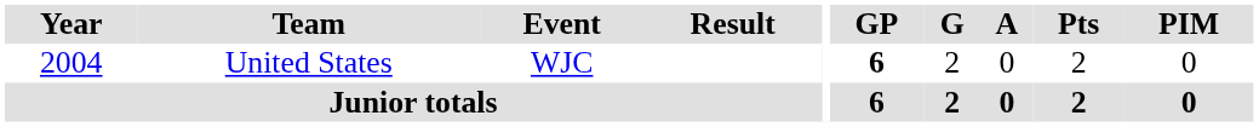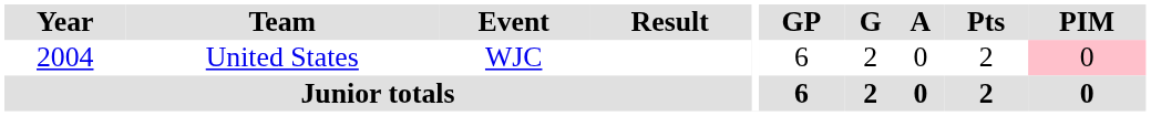United States | GP: bold -> normal
United States | PIM: no background -> pink background
